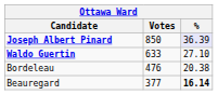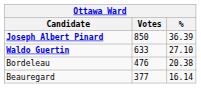Joseph Albert Pinard | %: lavender background -> no background
Beauregard | %: bold -> normal
